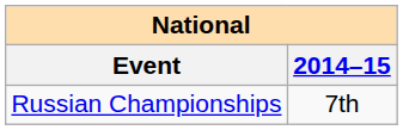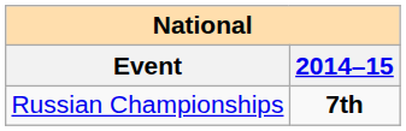Russian Championships | 2014–15: normal -> bold
